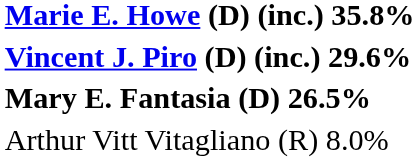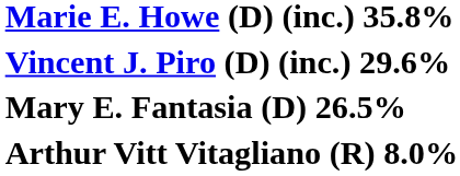row 4 | column 1: normal -> bold
